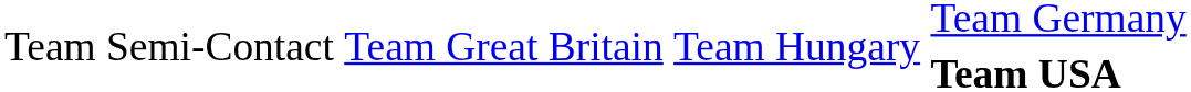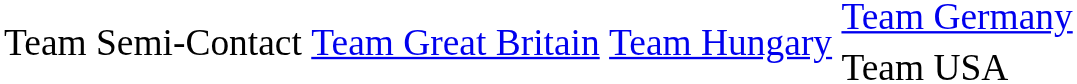row 2 | column 4: bold -> normal
